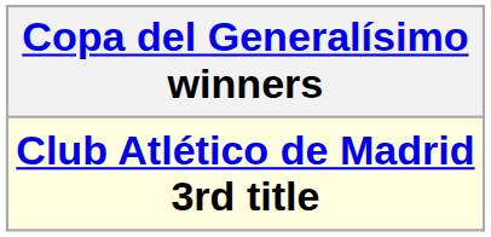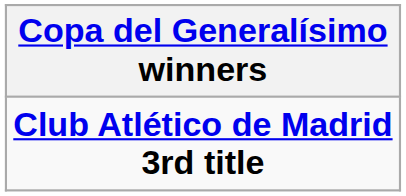row 2 | column 1: lightyellow background -> no background
